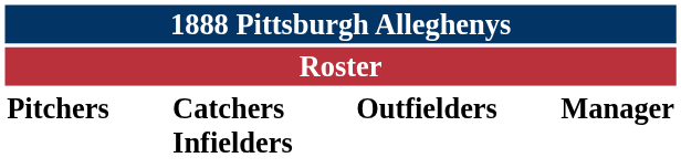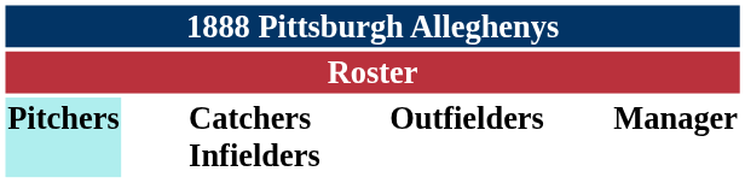Pitchers | column 1: no background -> paleturquoise background
